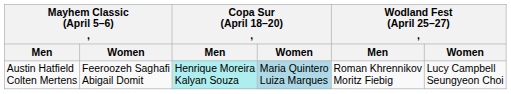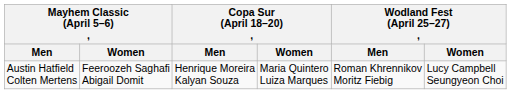Austin Hatfield Colten Mertens | Copa Sur (April 18–20) , / Men: paleturquoise background -> no background
Austin Hatfield Colten Mertens | Copa Sur (April 18–20) , / Women: lightblue background -> no background
